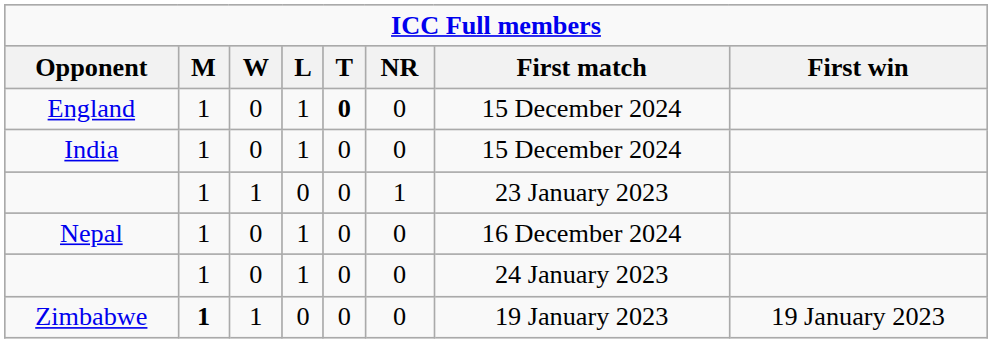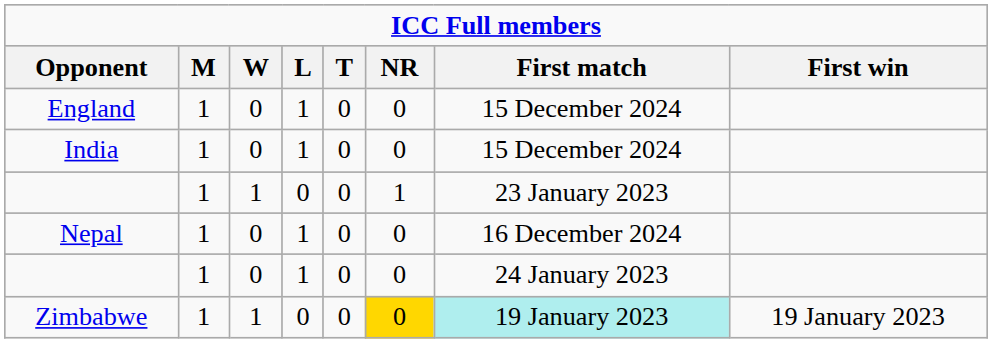England | T: bold -> normal
Zimbabwe | M: bold -> normal
Zimbabwe | NR: no background -> gold background
Zimbabwe | First match: no background -> paleturquoise background
